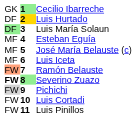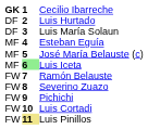Cecilio Ibarreche | column 1: normal -> bold
Cecilio Ibarreche | column 2: lightgreen background -> no background
Luis Hurtado | column 2: gold background -> no background
Luis María Solaun | column 1: lightgreen background -> no background
Luis Iceta | column 2: no background -> lightgreen background
Ramón Belauste | column 1: lightsalmon background -> no background
Severino Zuazo | column 1: bold -> normal
Severino Zuazo | column 2: lightgreen background -> no background
Pichichi | column 1: lightgrey background -> no background
Luis Pinillos | column 2: no background -> khaki background
